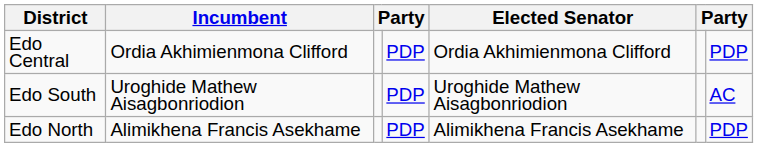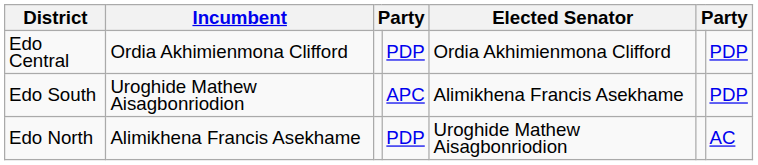Edo South | column 4: PDP -> APC
Edo South | Elected Senator: Uroghide Mathew Aisagbonriodion -> Alimikhena Francis Asekhame
Edo South | column 7: AC -> PDP
Edo North | Elected Senator: Alimikhena Francis Asekhame -> Uroghide Mathew Aisagbonriodion
Edo North | column 7: PDP -> AC
